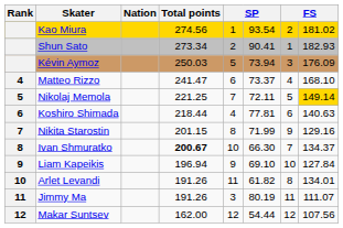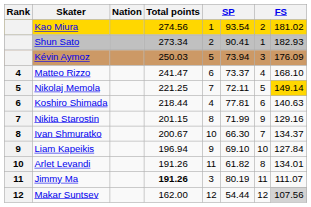Ivan Shmuratko | Total points: bold -> normal
Jimmy Ma | Total points: normal -> bold
Makar Suntsev | column 8: no background -> lightgrey background
